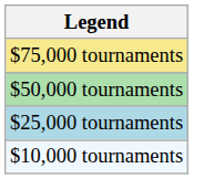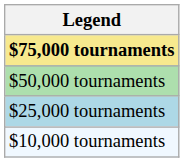row 2 | column 1: normal -> bold
